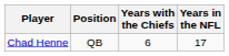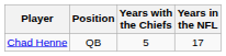Chad Henne | Years with the Chiefs: 6 -> 5
